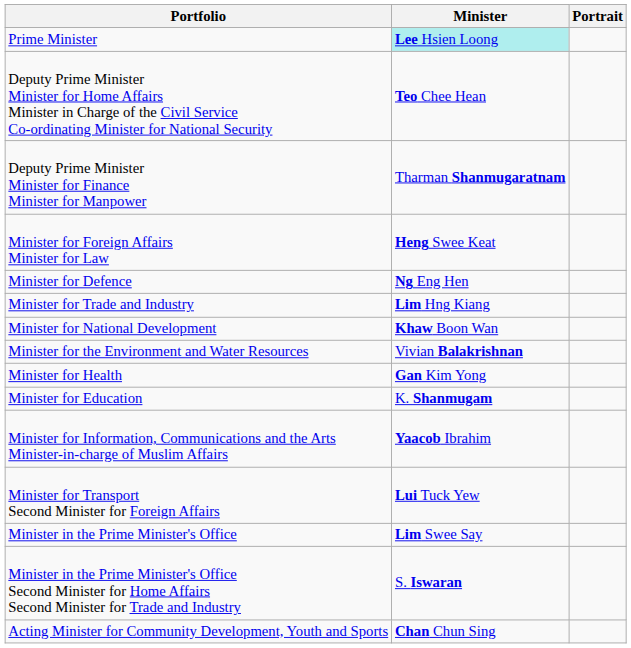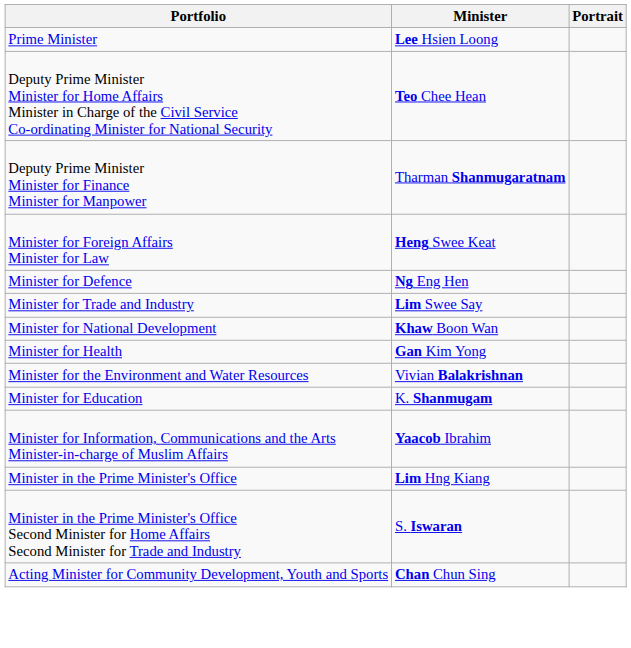Prime Minister | Minister: paleturquoise background -> no background
Minister for Trade and Industry | Minister: Lim Hng Kiang -> Lim Swee Say
rows swapped: Minister for Health <-> Minister for the Environment and Water Resources
- row: Minister for Transport Second Minister for Foreign Affairs | Lui Tuck Yew
Minister in the Prime Minister's Office | Minister: Lim Swee Say -> Lim Hng Kiang
